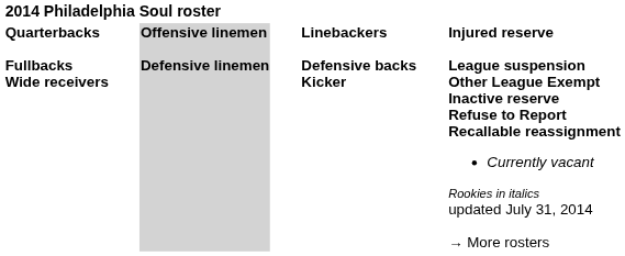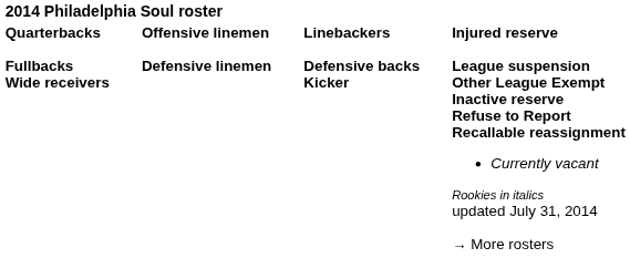Quarterbacks Fullbacks Wide receivers | column 2: lightgrey background -> no background
